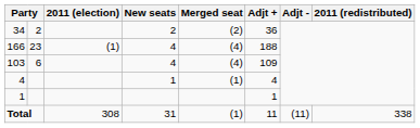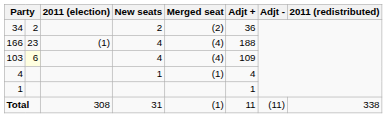103 | column 2: no background -> lightyellow background
